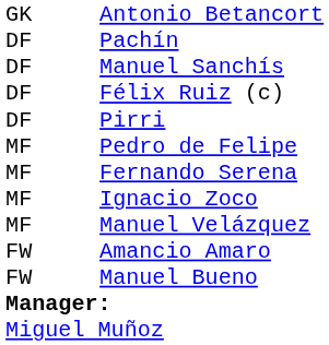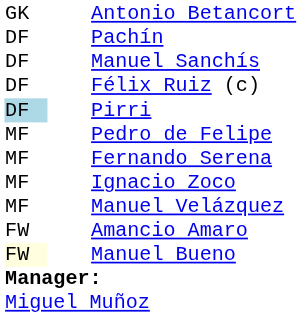Pirri | column 1: no background -> lightblue background
Manuel Bueno | column 1: no background -> lightyellow background
